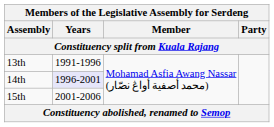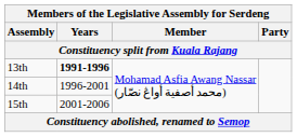13th | Years: normal -> bold
14th | Years: lavender background -> no background
